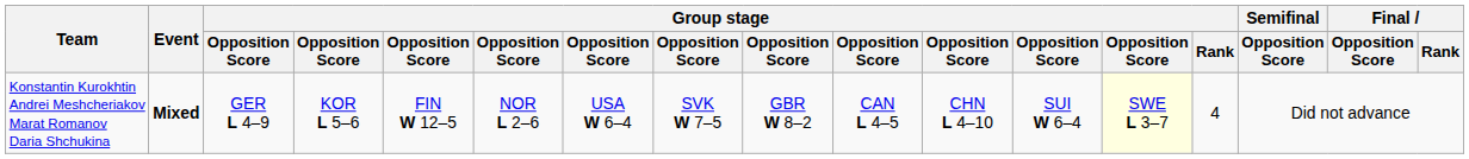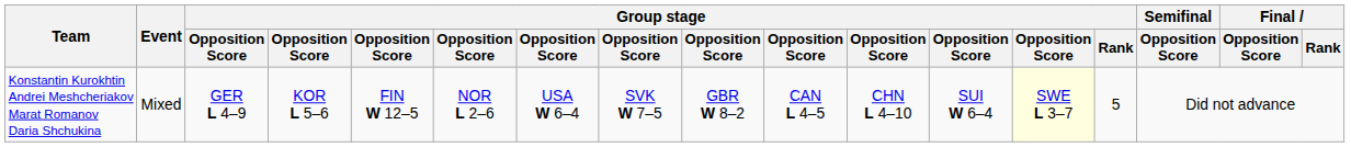row 3 | Event: bold -> normal
row 3 | Group stage / Rank: 4 -> 5
